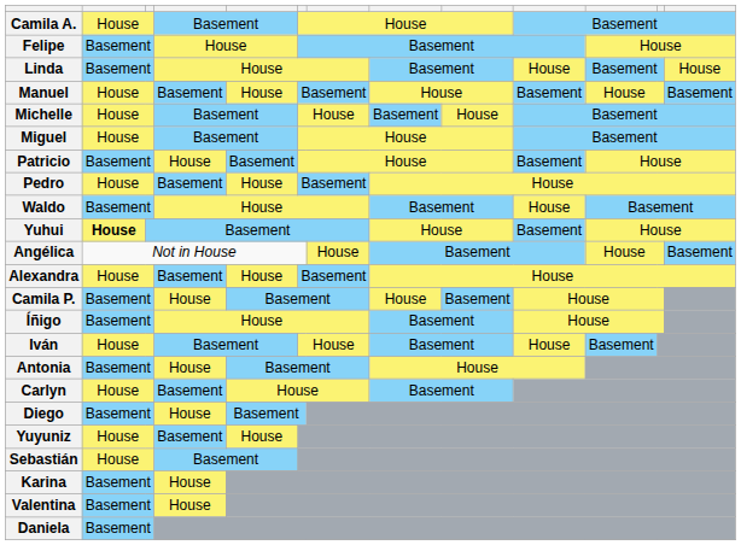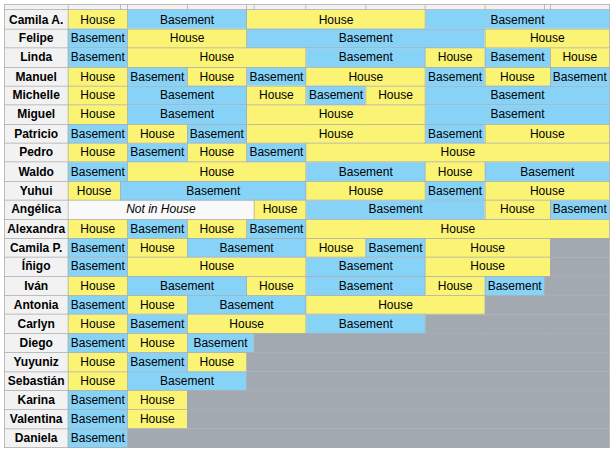Yuhui | column 2: bold -> normal
